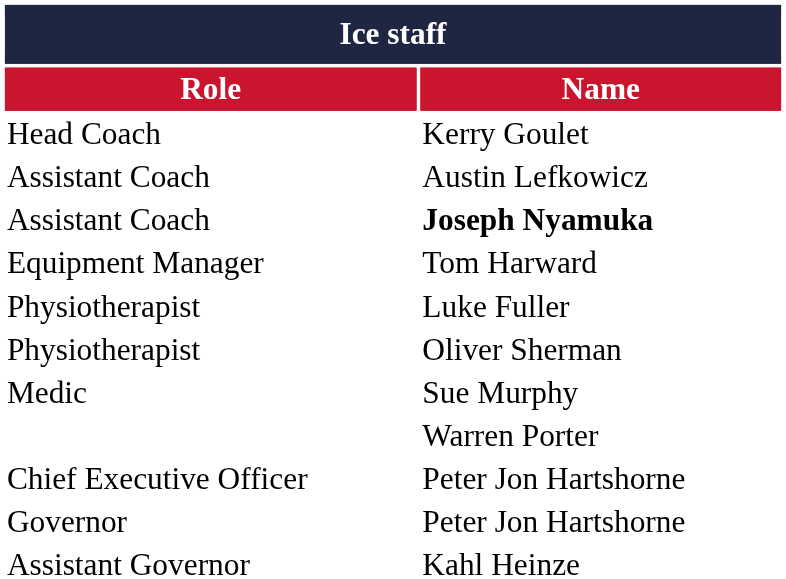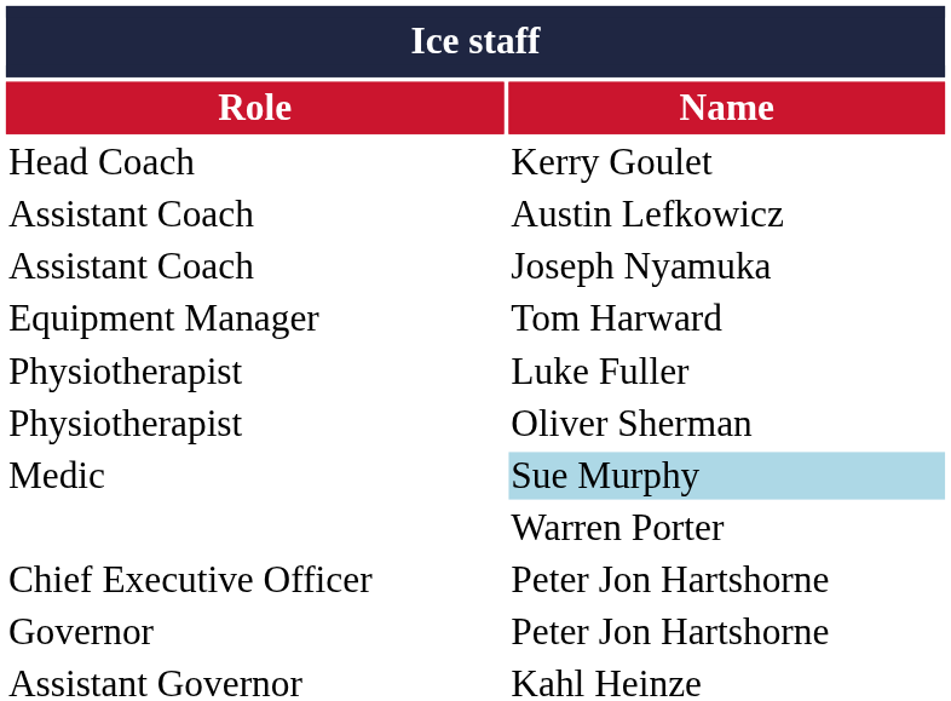row 5 | Name: bold -> normal
row 9 | Name: no background -> lightblue background
